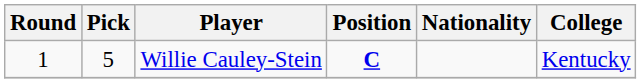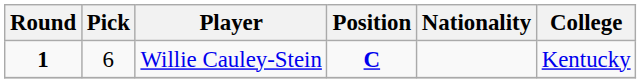Willie Cauley-Stein | Round: normal -> bold
Willie Cauley-Stein | Pick: 5 -> 6
